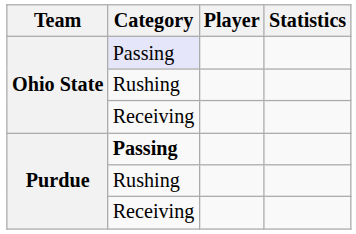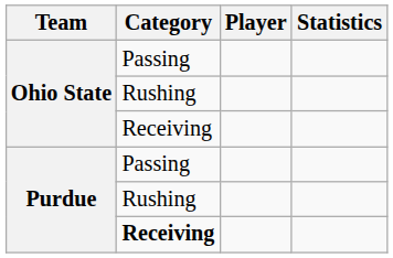Ohio State / Passing | Category: lavender background -> no background
Purdue / Passing | Category: bold -> normal
Purdue / Receiving | Category: normal -> bold
